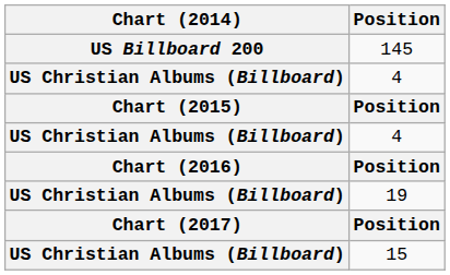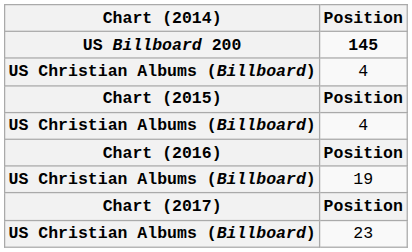row 2 | Position: normal -> bold
row 9 | Position: 15 -> 23
